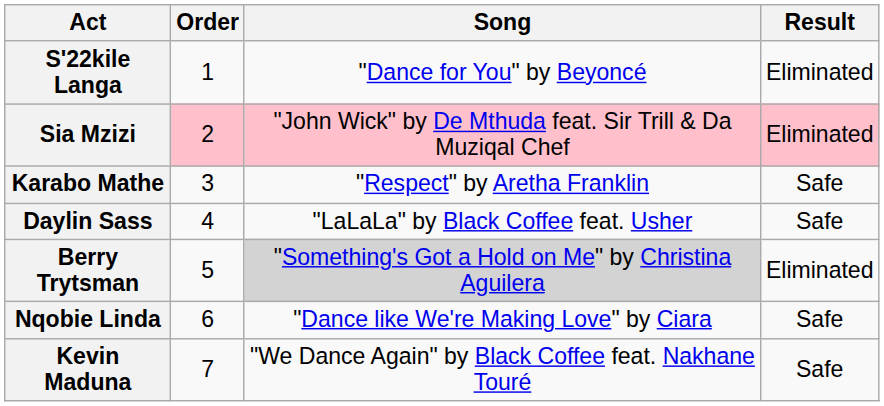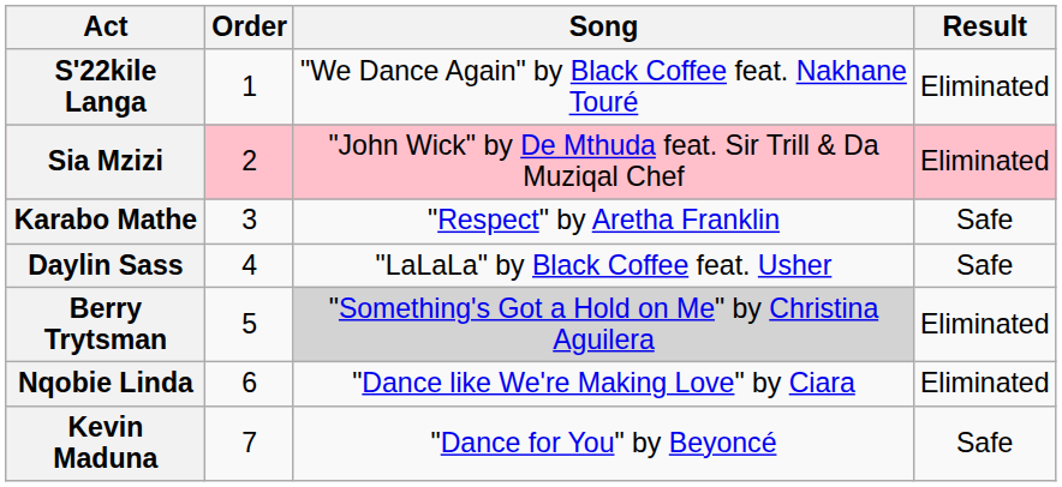S'22kile Langa | Song: "Dance for You" by Beyoncé -> "We Dance Again" by Black Coffee feat. Nakhane Touré
Nqobie Linda | Result: Safe -> Eliminated
Kevin Maduna | Song: "We Dance Again" by Black Coffee feat. Nakhane Touré -> "Dance for You" by Beyoncé
